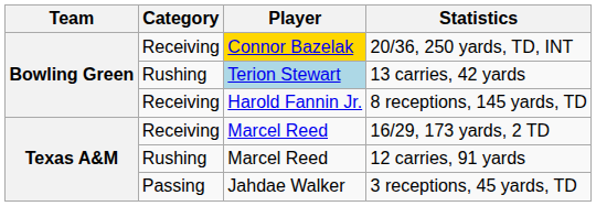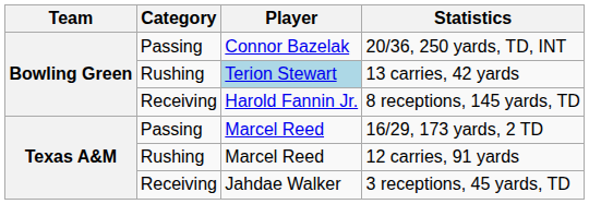20/36, 250 yards, TD, INT | Category: Receiving -> Passing
20/36, 250 yards, TD, INT | Player: gold background -> no background
16/29, 173 yards, 2 TD | Category: Receiving -> Passing
3 receptions, 45 yards, TD | Category: Passing -> Receiving
